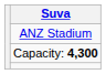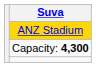ANZ Stadium | Suva: no background -> gold background
